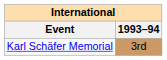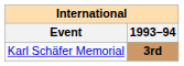Karl Schäfer Memorial | 1993–94: normal -> bold
